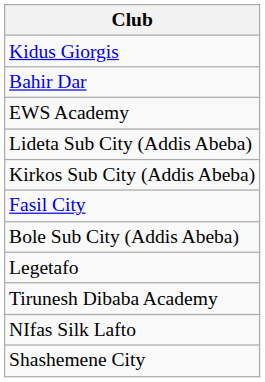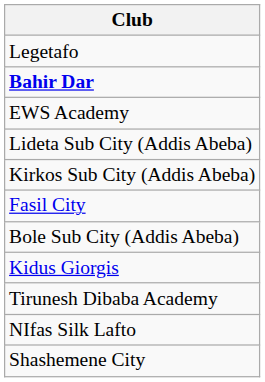row 2 | column 1: Kidus Giorgis -> Legetafo
row 3 | column 1: normal -> bold
row 9 | column 1: Legetafo -> Kidus Giorgis
